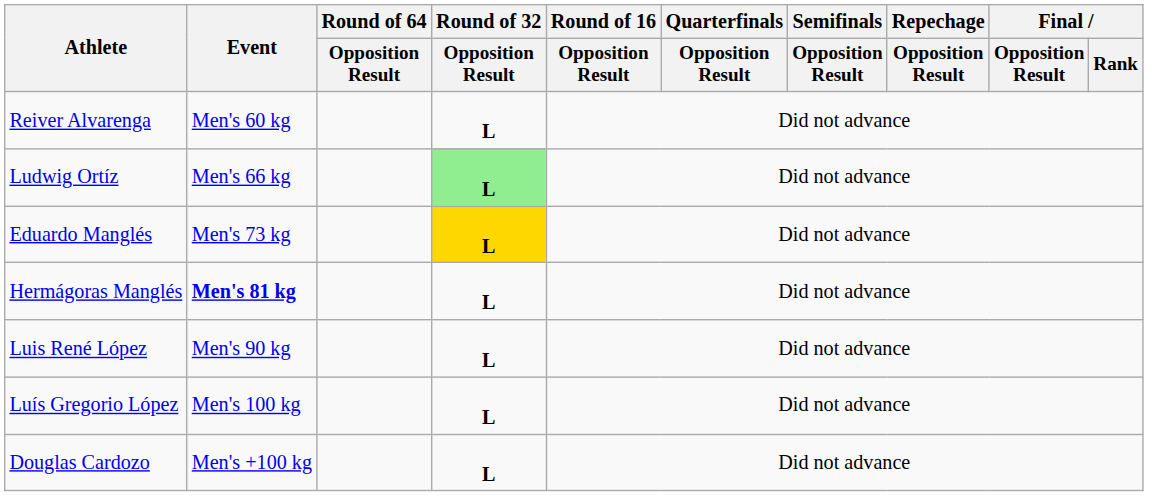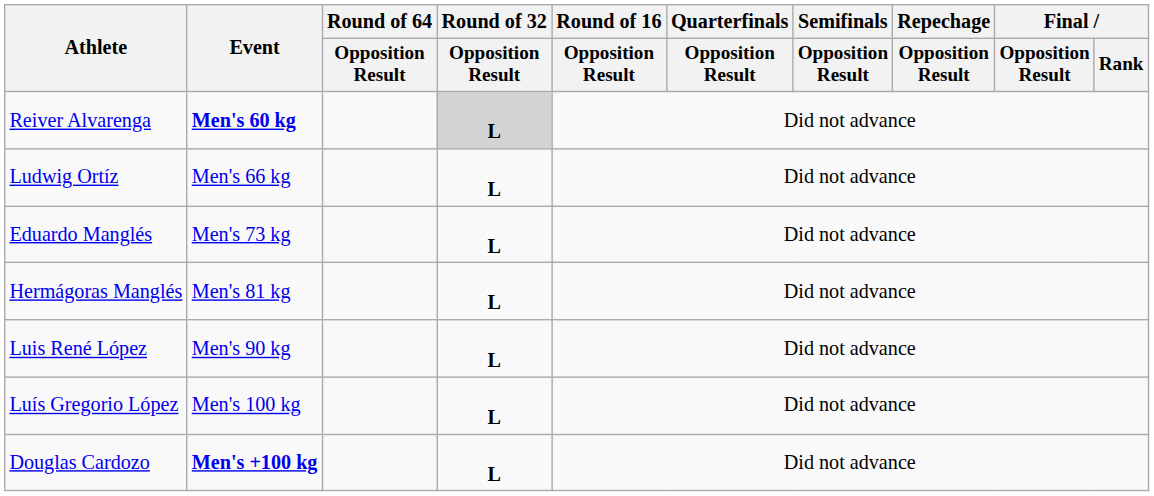Reiver Alvarenga | Event: normal -> bold
Reiver Alvarenga | Round of 32 / Opposition Result: no background -> lightgrey background
Ludwig Ortíz | Round of 32 / Opposition Result: lightgreen background -> no background
Eduardo Manglés | Round of 32 / Opposition Result: gold background -> no background
Hermágoras Manglés | Event: bold -> normal
Douglas Cardozo | Event: normal -> bold
